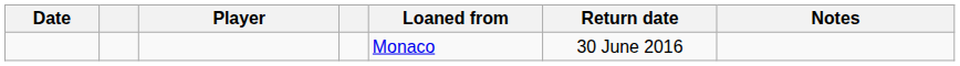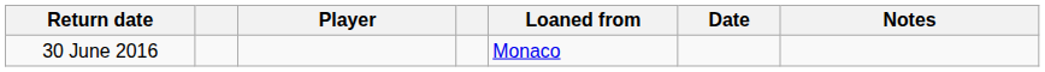columns swapped: Date <-> Return date
